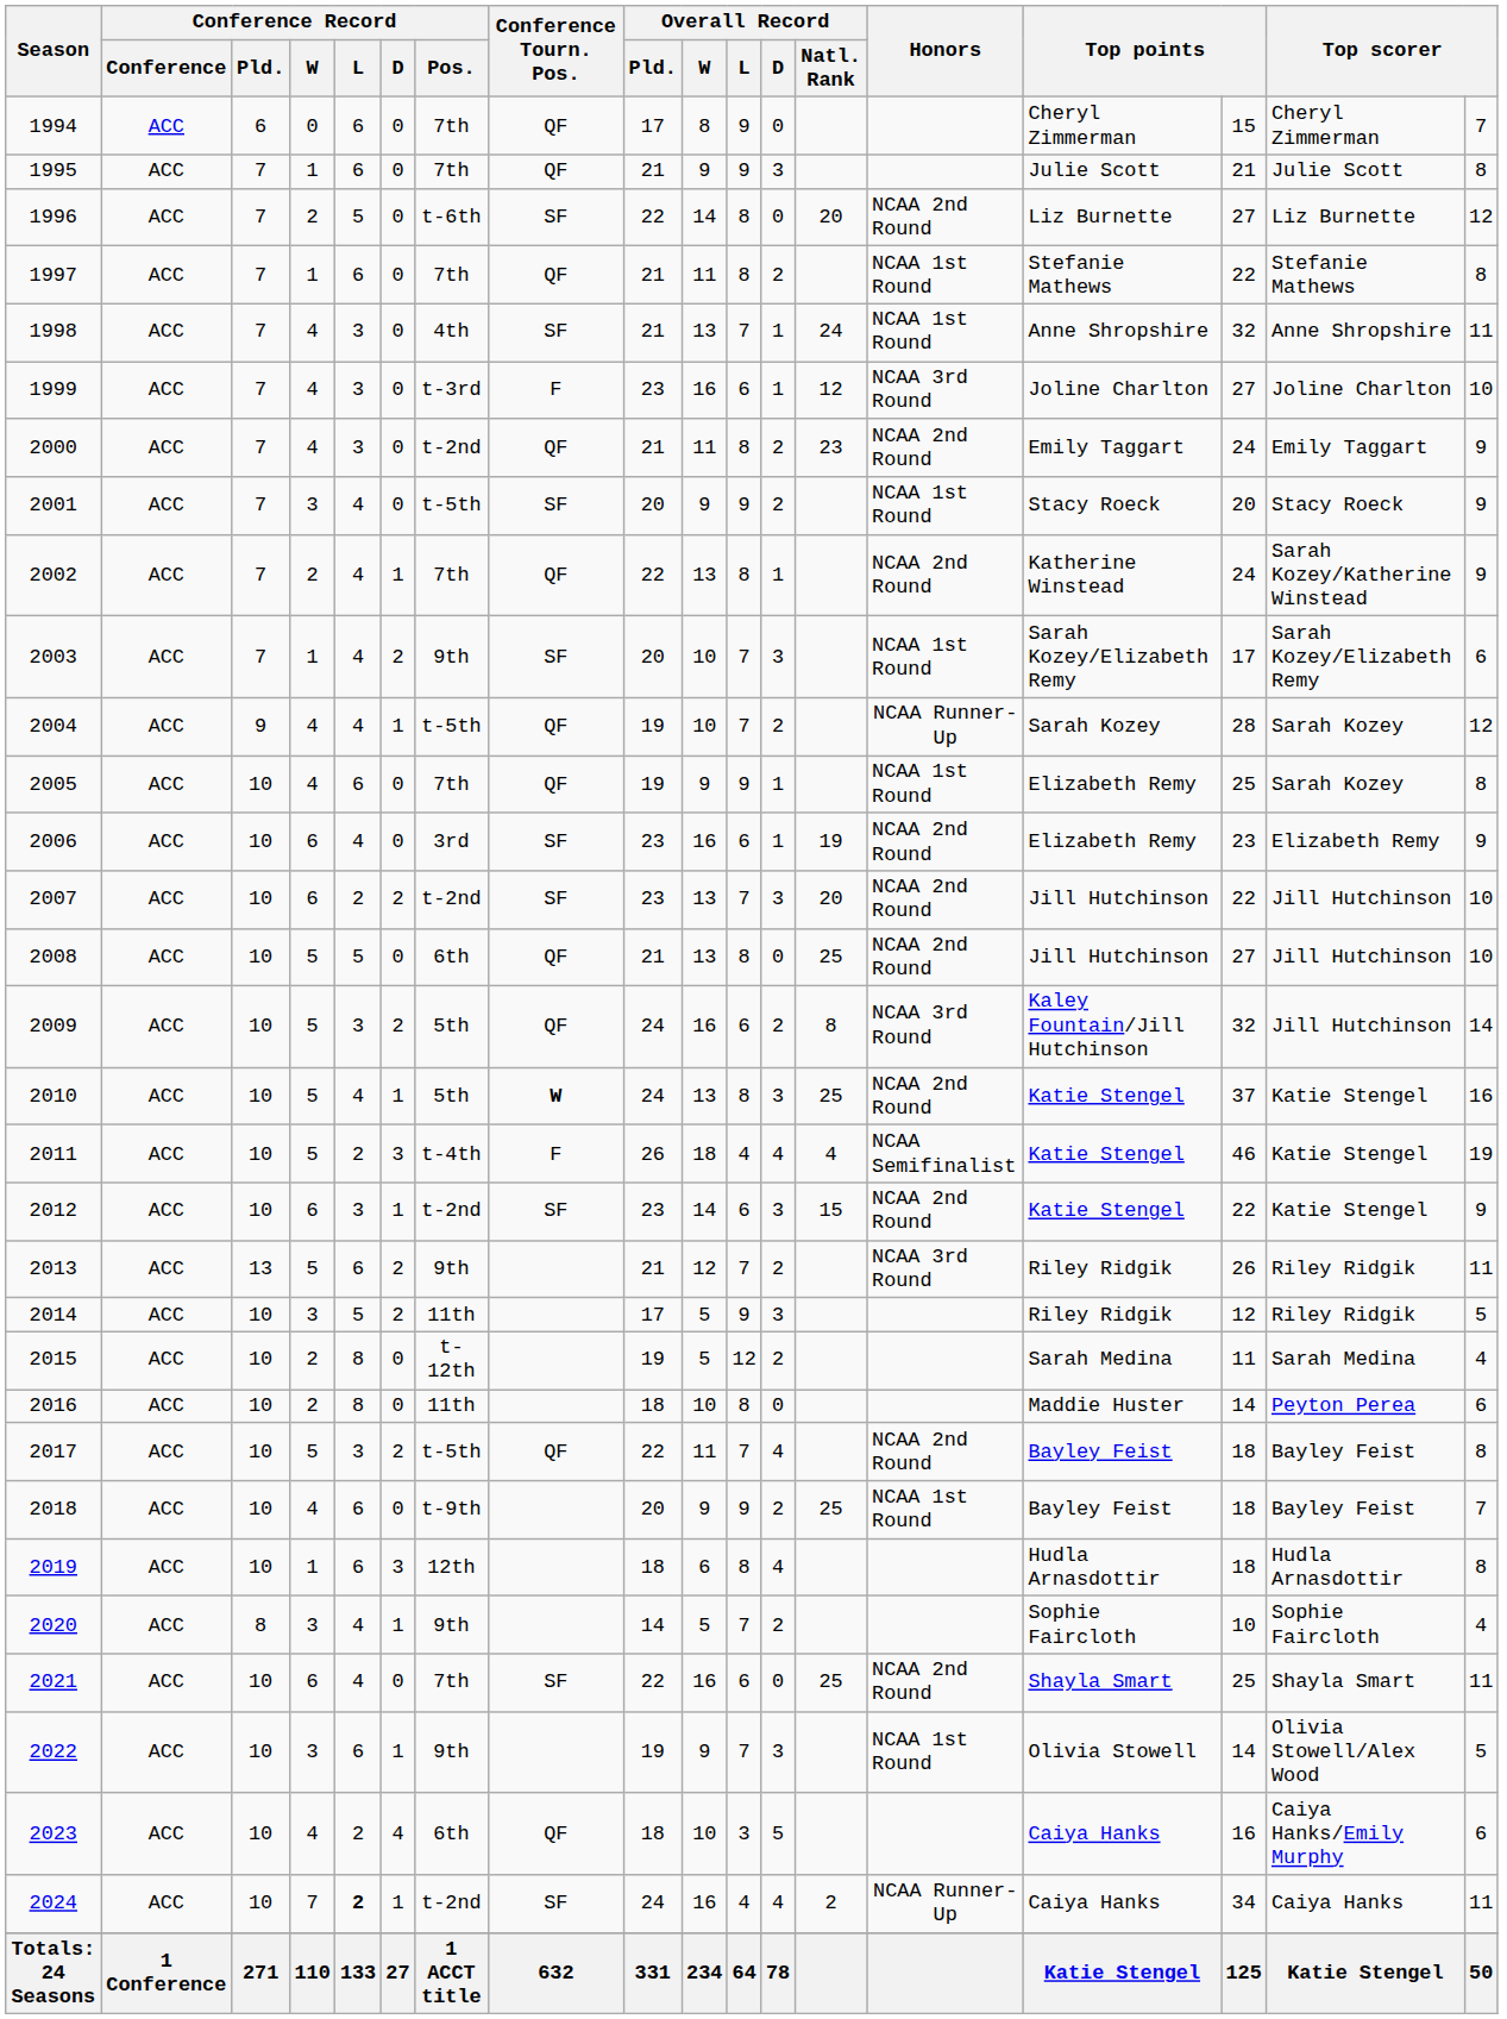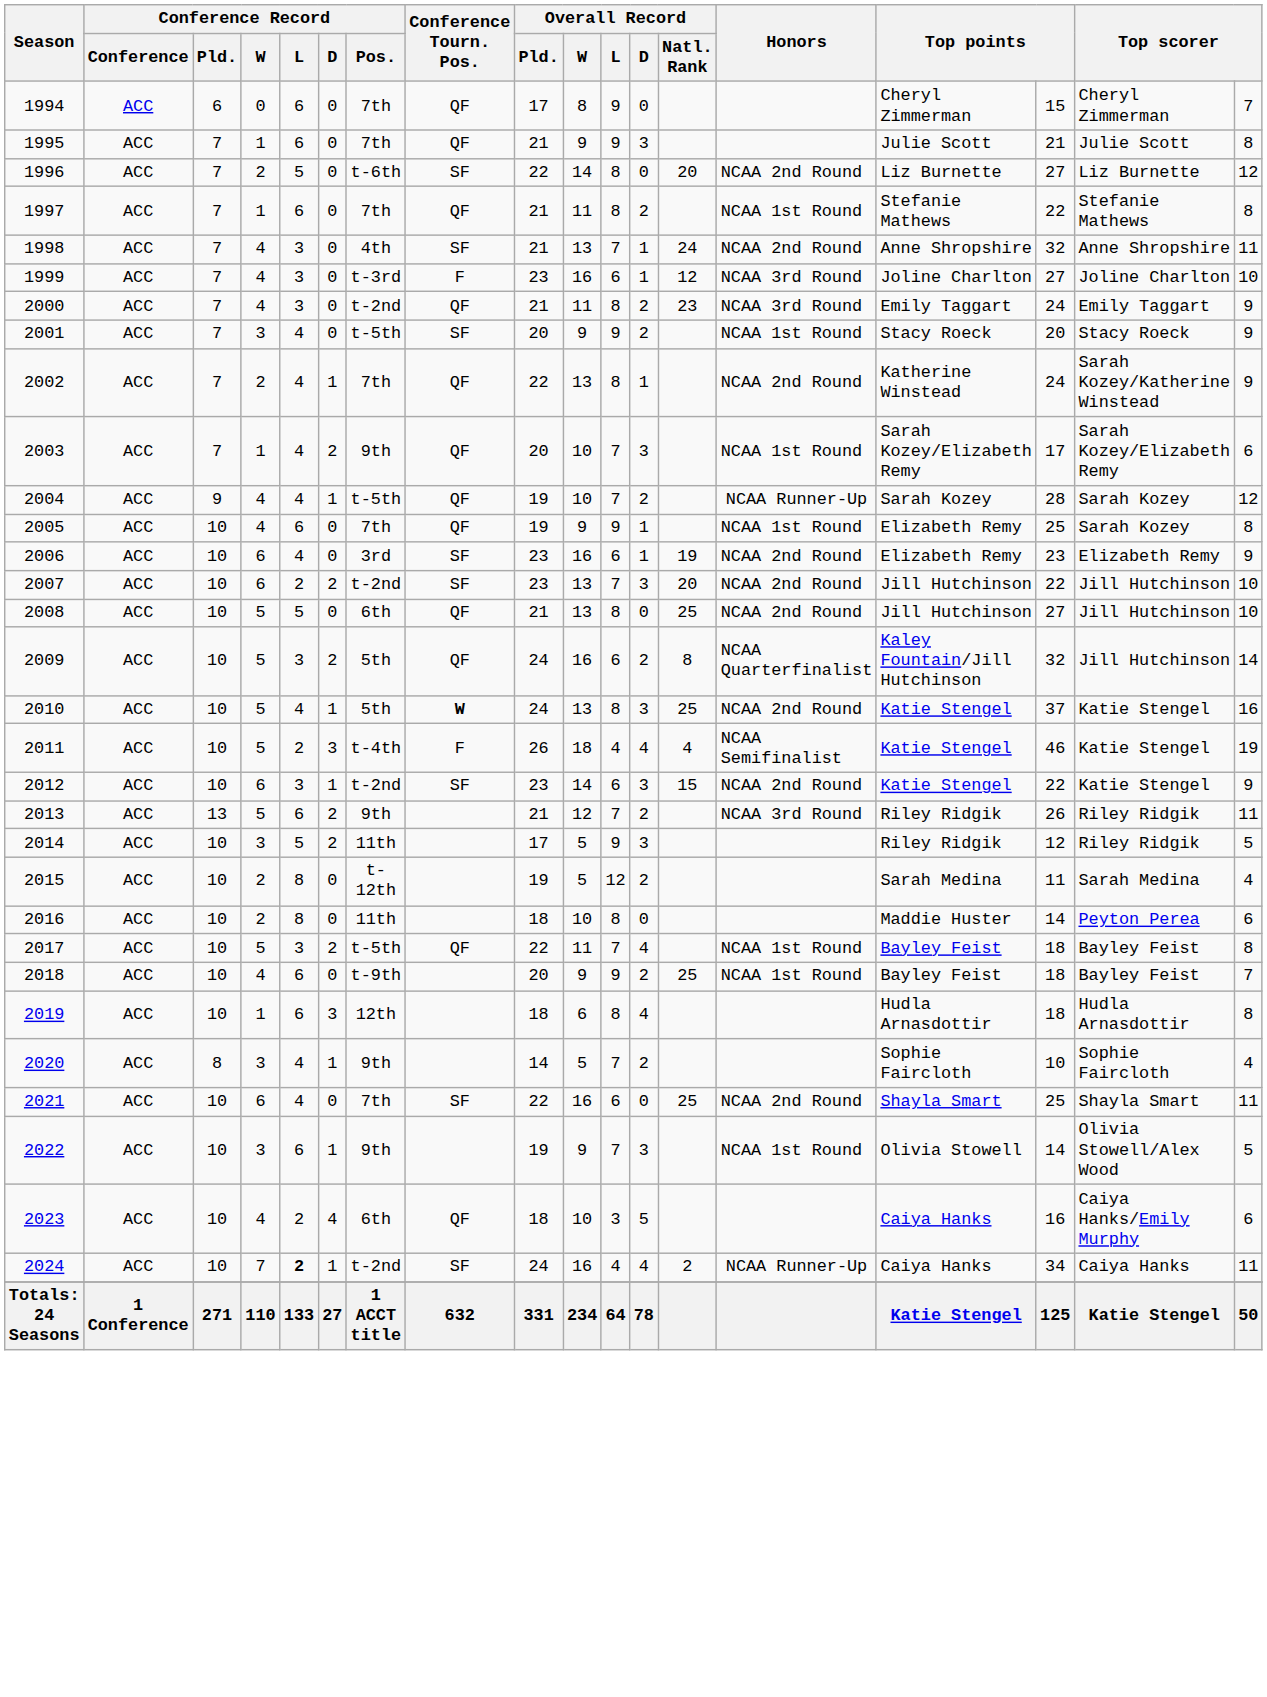1998 | Honors: NCAA 1st Round -> NCAA 2nd Round
2000 | Honors: NCAA 2nd Round -> NCAA 3rd Round
2003 | Conference Tourn. Pos.: SF -> QF
2009 | Honors: NCAA 3rd Round -> NCAA Quarterfinalist
2017 | Honors: NCAA 2nd Round -> NCAA 1st Round
